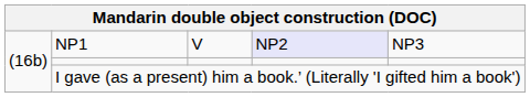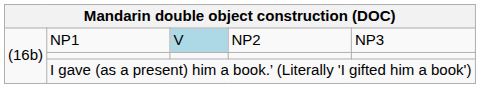NP1 | column 3: no background -> lightblue background
NP1 | column 4: lavender background -> no background
